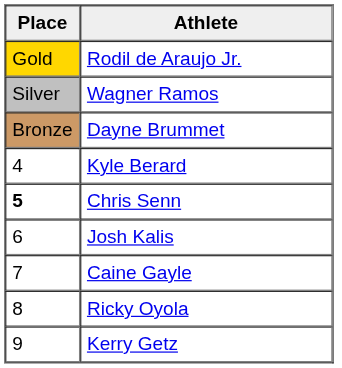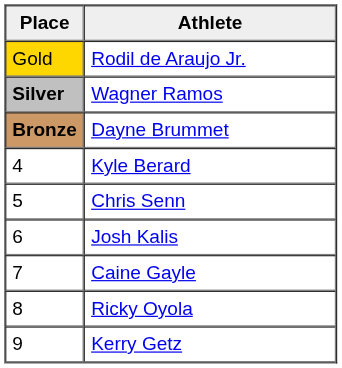Wagner Ramos | Place: normal -> bold
Dayne Brummet | Place: normal -> bold
Chris Senn | Place: bold -> normal
